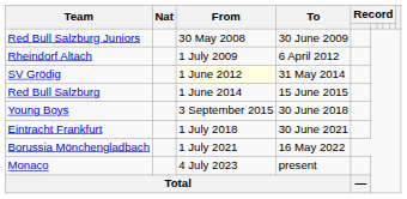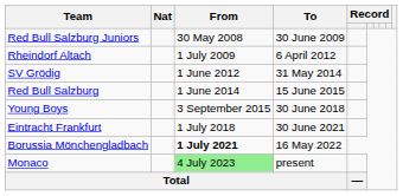SV Grödig | From: lightyellow background -> no background
Borussia Mönchengladbach | From: normal -> bold
Monaco | From: no background -> lightgreen background
